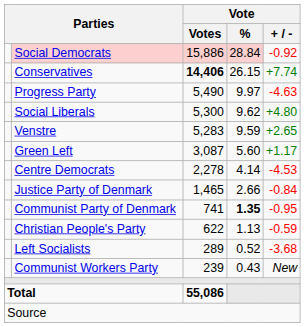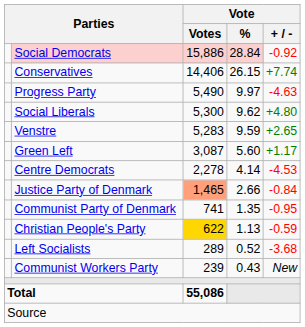Conservatives | Vote / Votes: bold -> normal
Justice Party of Denmark | Vote / Votes: no background -> lightsalmon background
Communist Party of Denmark | Vote / %: bold -> normal
Christian People's Party | Vote / Votes: no background -> gold background
